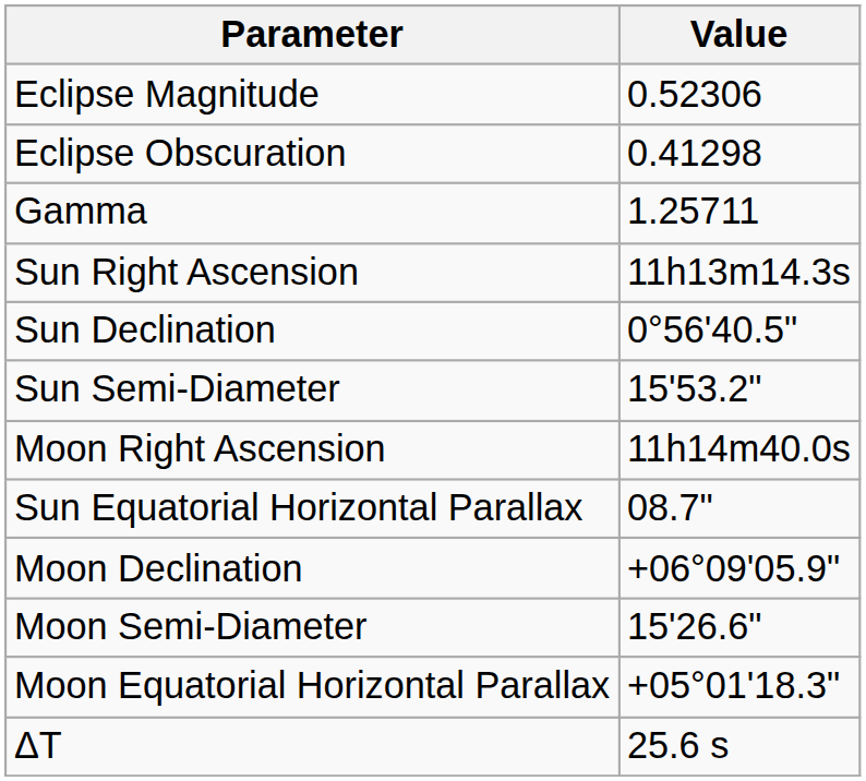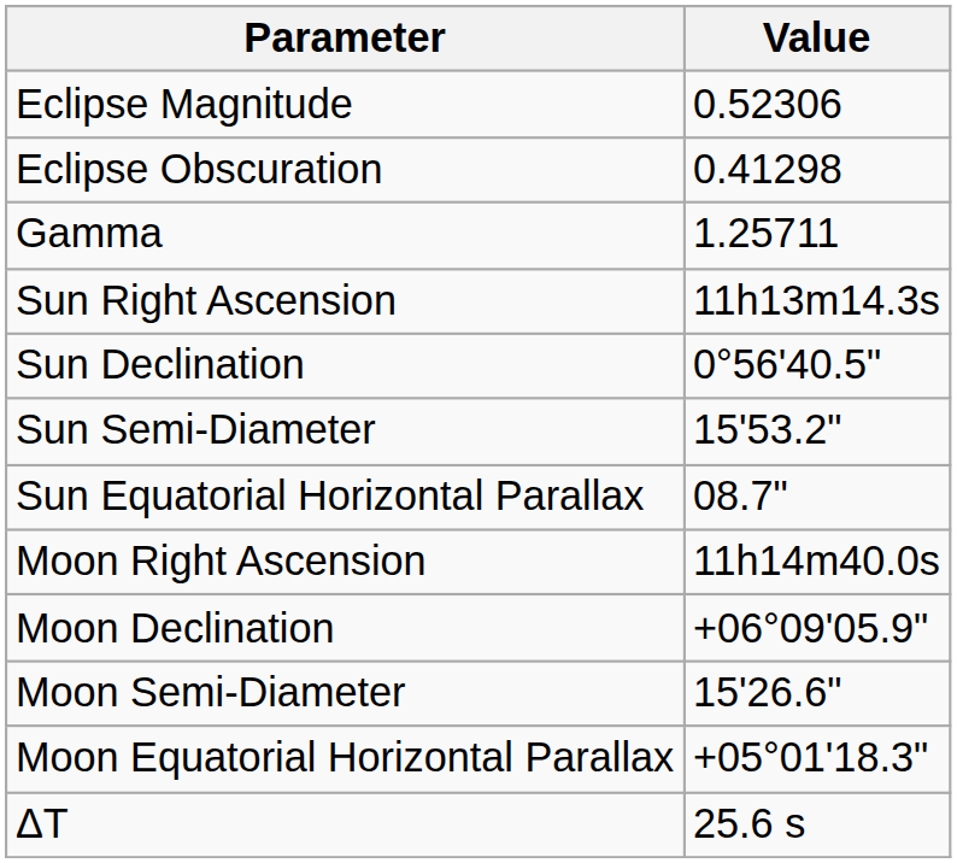rows swapped: Sun Equatorial Horizontal Parallax <-> Moon Right Ascension
